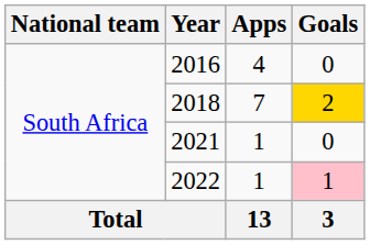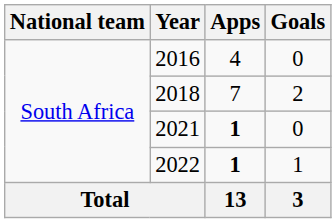2018 | Goals: gold background -> no background
2021 | Apps: normal -> bold
2022 | Apps: normal -> bold
2022 | Goals: pink background -> no background
